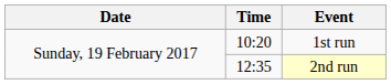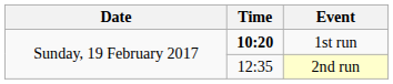1st run | Time: normal -> bold
